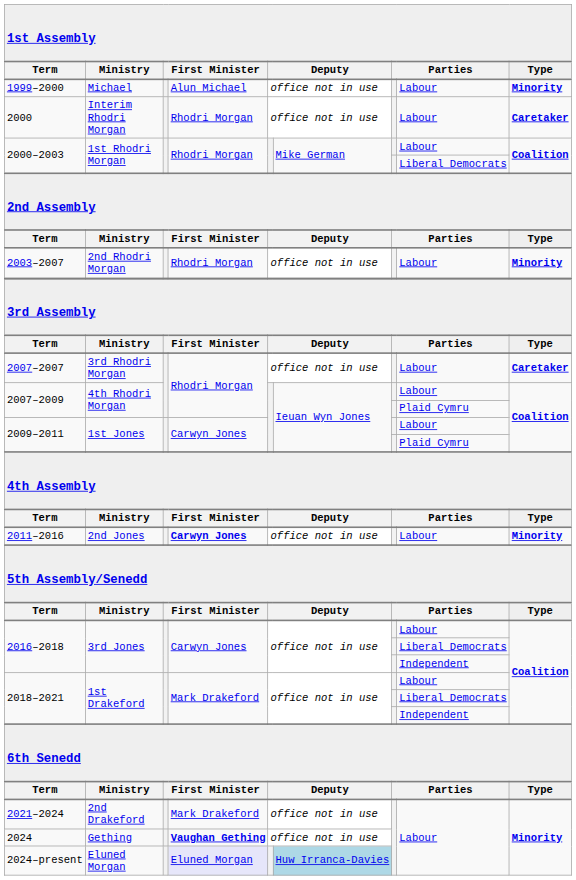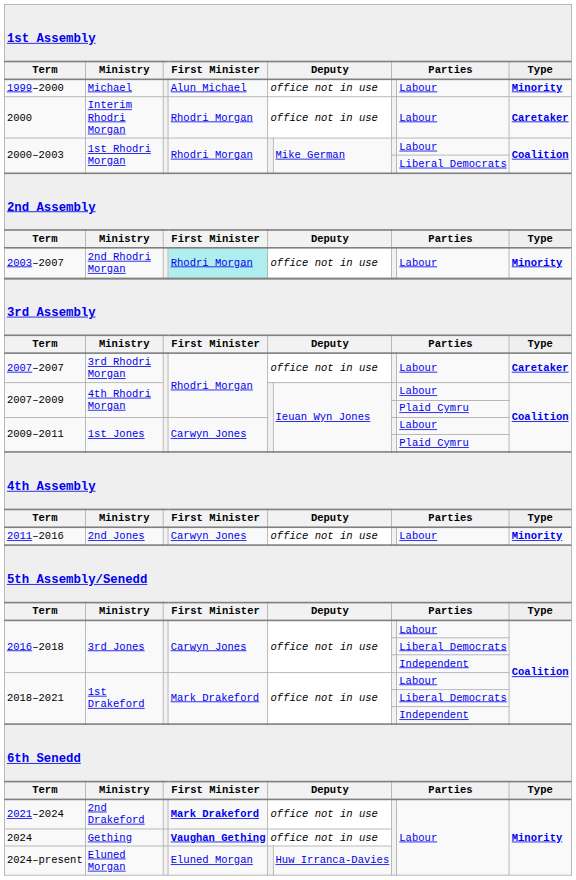2003–2007 | column 4: no background -> paleturquoise background
2011–2016 | column 4: bold -> normal
2021–2024 | column 4: normal -> bold
2024–present | column 4: lavender background -> no background
2024–present | column 6: lightblue background -> no background
